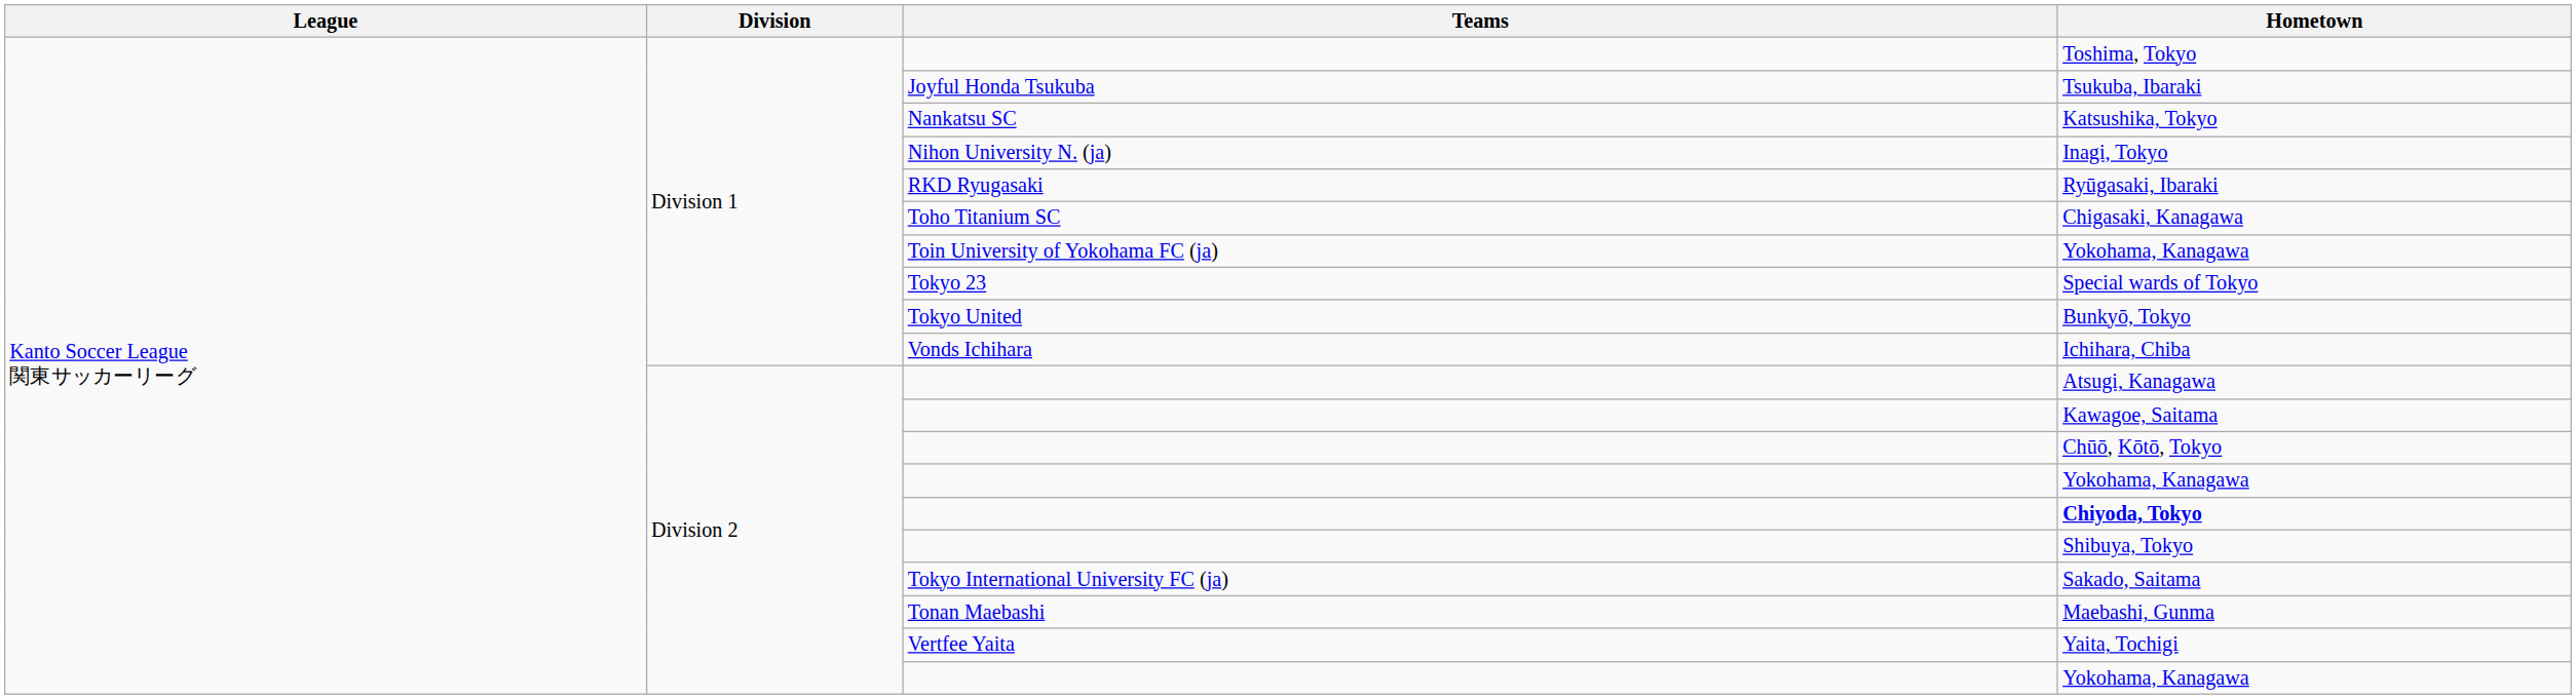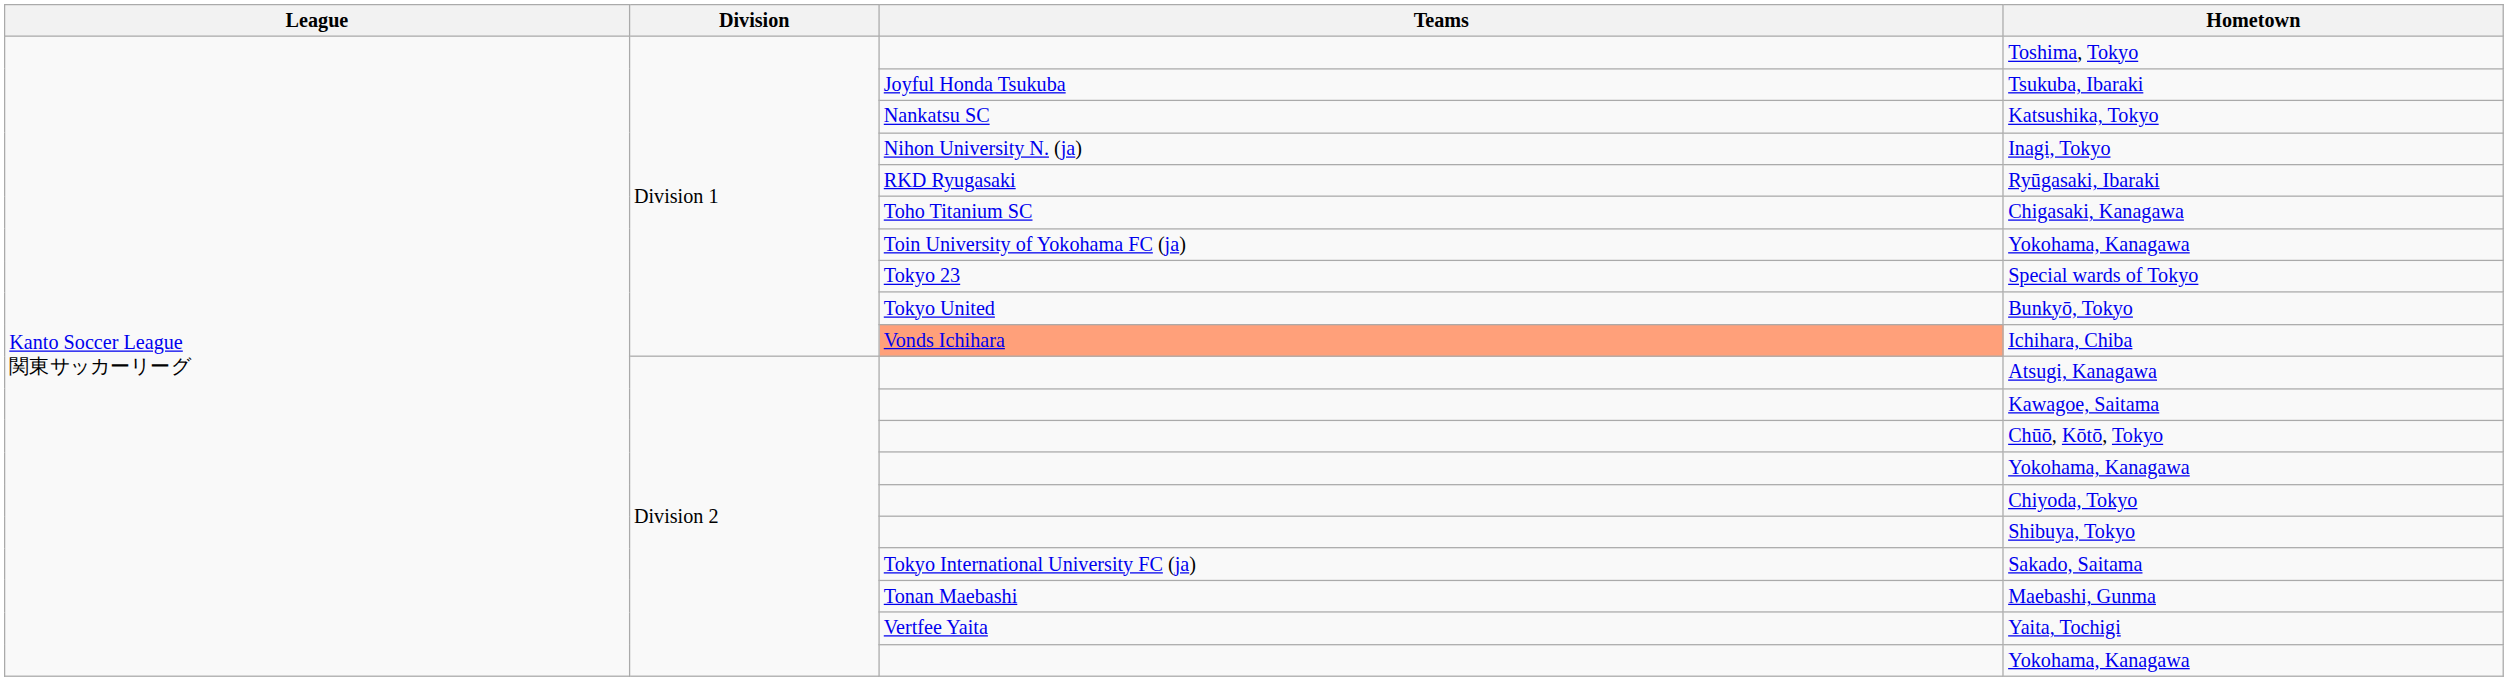Ichihara, Chiba | Teams: no background -> lightsalmon background
Chiyoda, Tokyo | Hometown: bold -> normal
